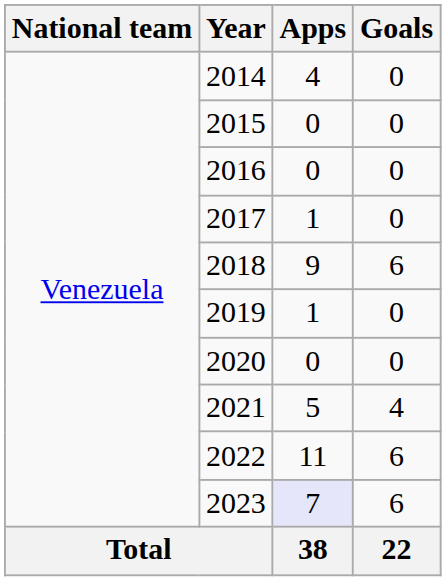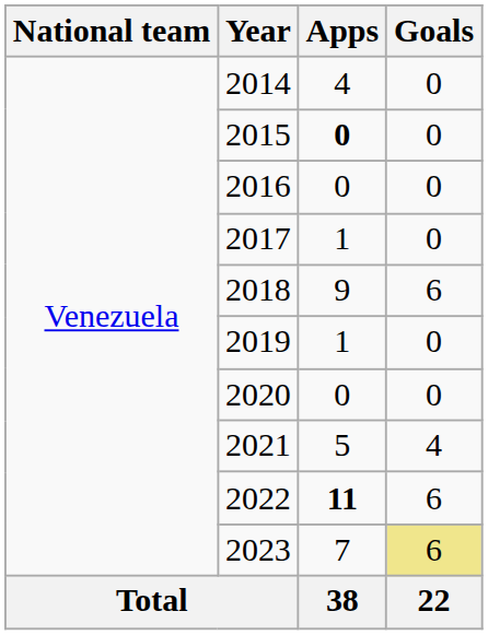2015 | Apps: normal -> bold
2022 | Apps: normal -> bold
2023 | Apps: lavender background -> no background
2023 | Goals: no background -> khaki background
